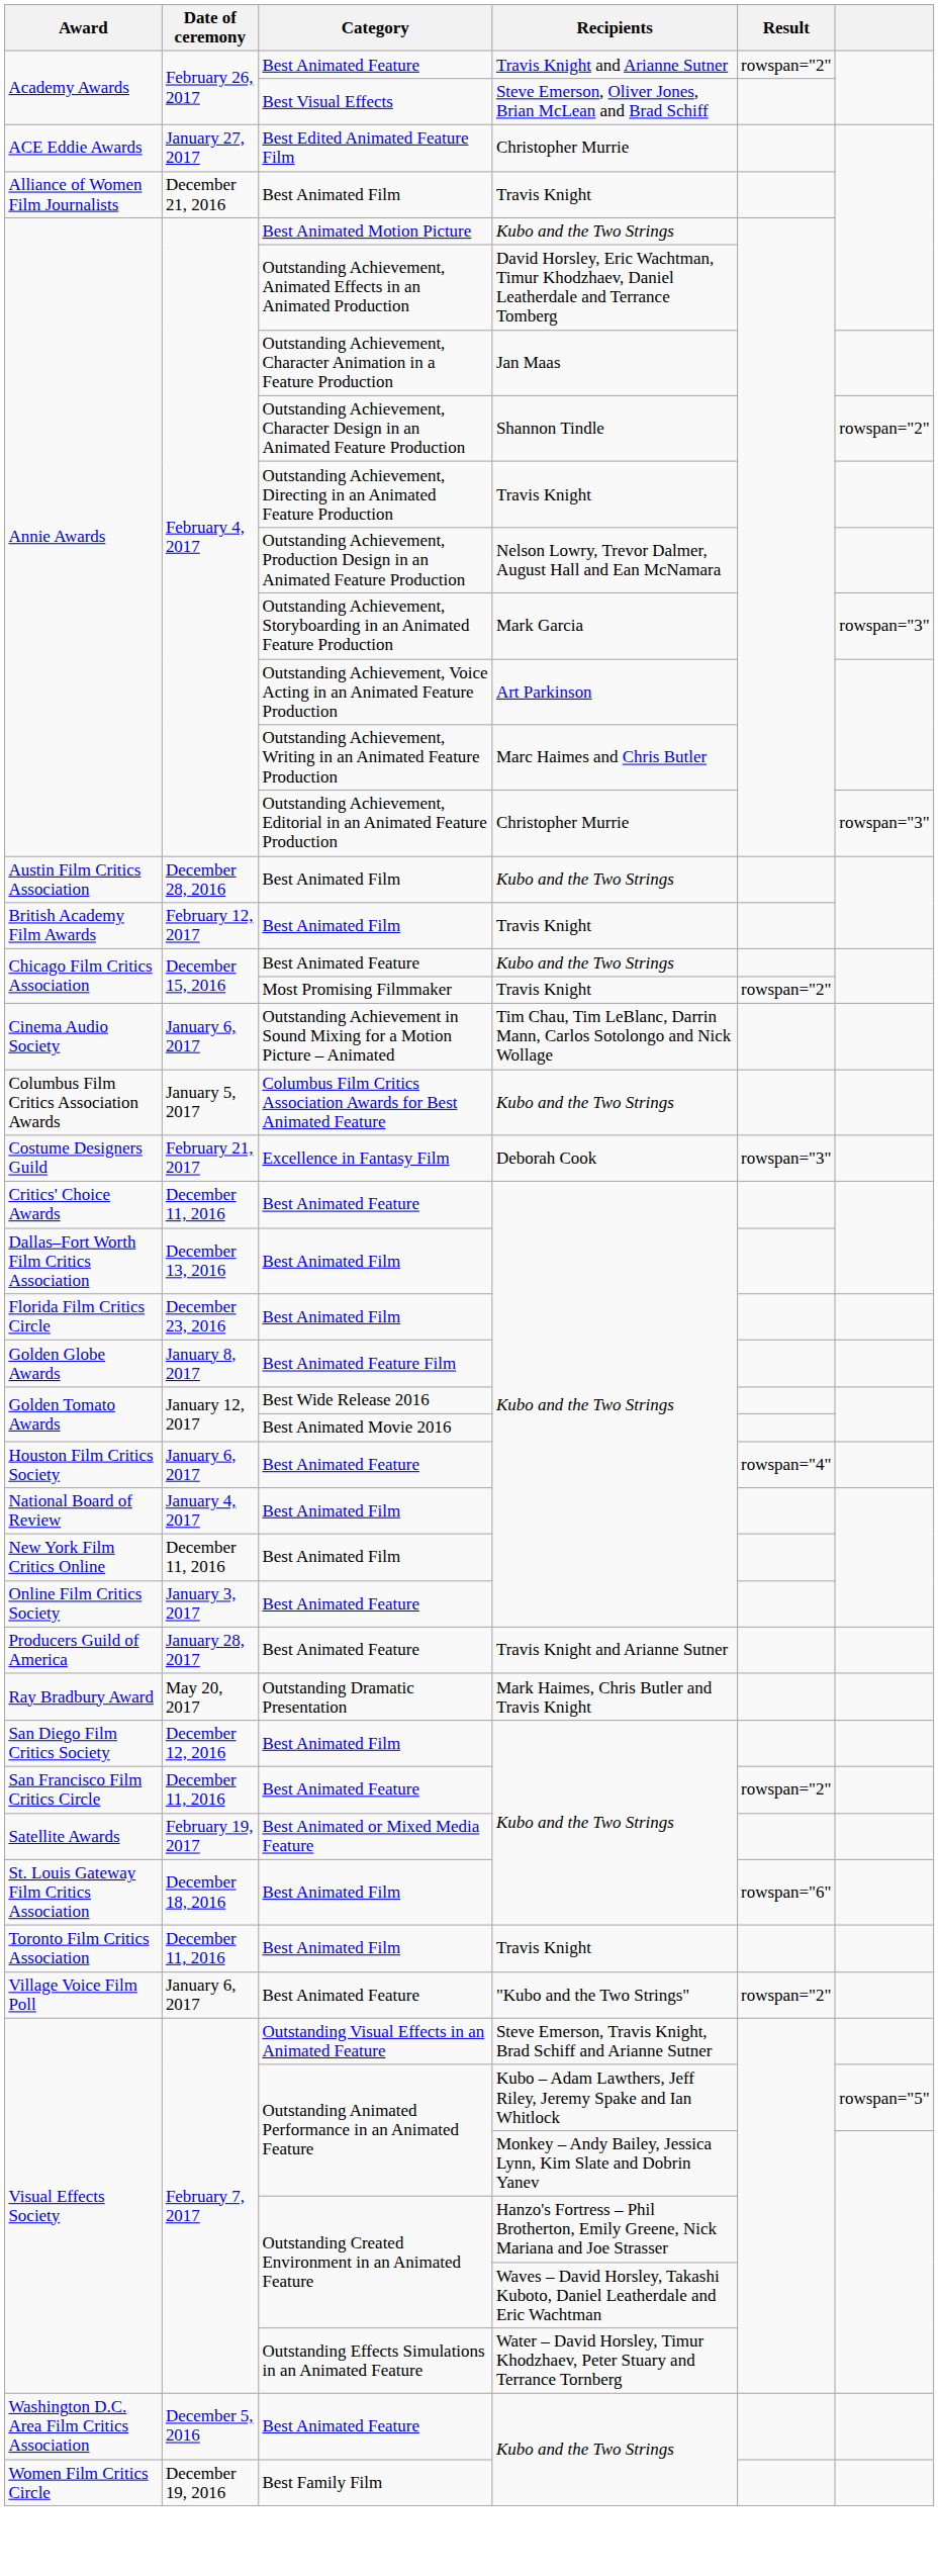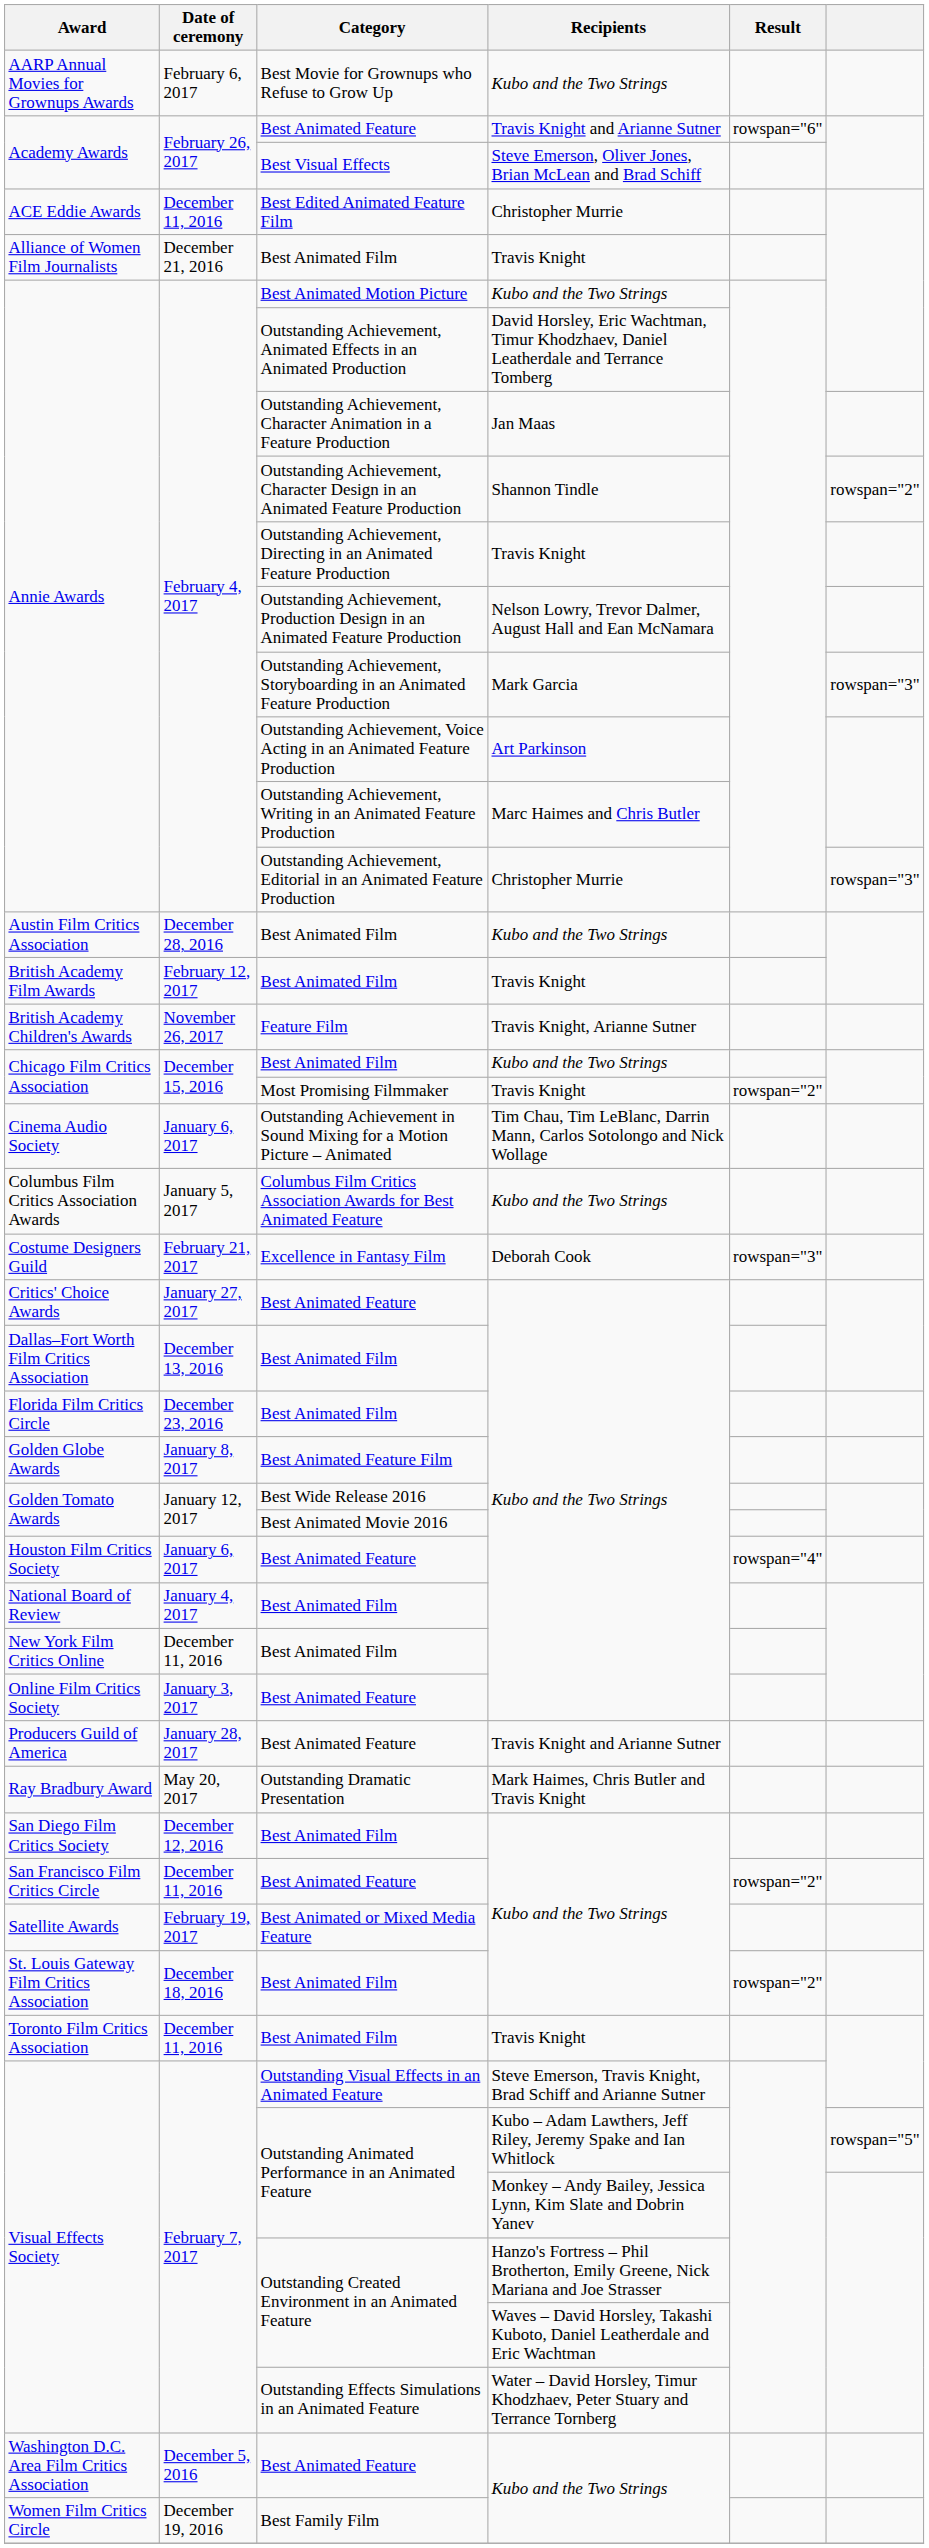+ row: AARP Annual Movies for Grownups Awards | February 6, 2017 | Best Movie for Grownups who Refuse to Grow Up | Kubo and the Two Strings
Academy Awards / Travis Knight and Arianne Sutner | Result: rowspan="2" -> rowspan="6"
ACE Eddie Awards | Date of ceremony: January 27, 2017 -> December 11, 2016
+ row: British Academy Children's Awards | November 26, 2017 | Feature Film | Travis Knight, Arianne Sutner
Chicago Film Critics Association / Kubo and the Two Strings | Category: Best Animated Feature -> Best Animated Film
Critics' Choice Awards | Date of ceremony: December 11, 2016 -> January 27, 2017
St. Louis Gateway Film Critics Association | Result: rowspan="6" -> rowspan="2"
- row: Village Voice Film Poll | January 6, 2017 | Best Animated Feature | "Kubo and the Two Strings" | rowspan="2"
